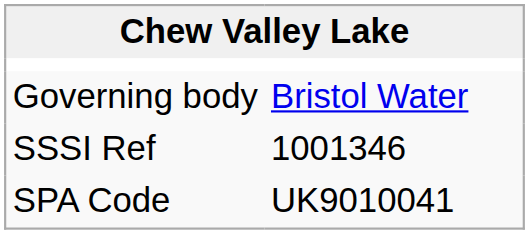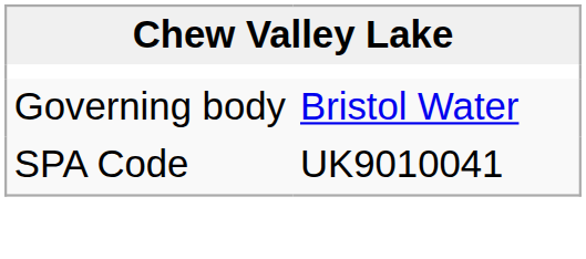- row: SSSI Ref | 1001346
